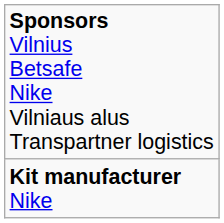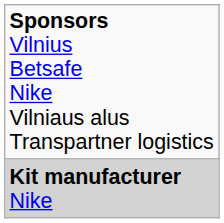row 2 | column 1: no background -> lightgrey background
